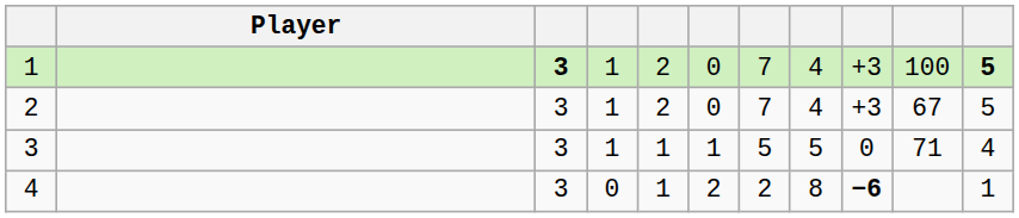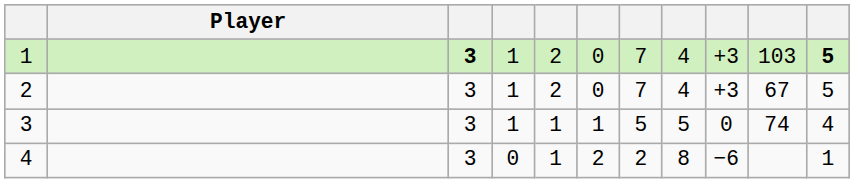row 2 | column 10: 100 -> 103
row 4 | column 10: 71 -> 74
row 5 | column 9: bold -> normal
